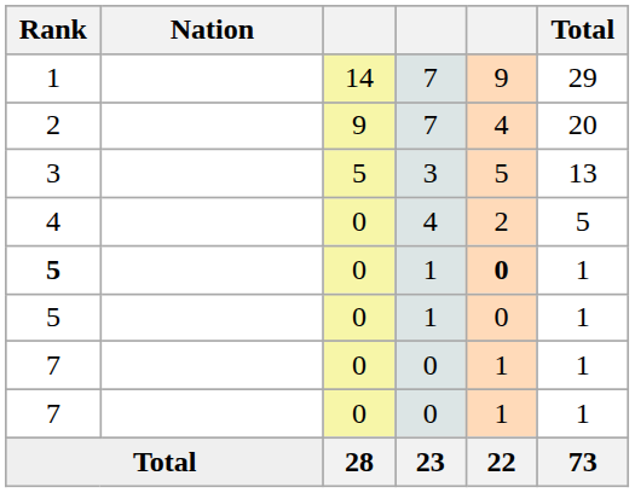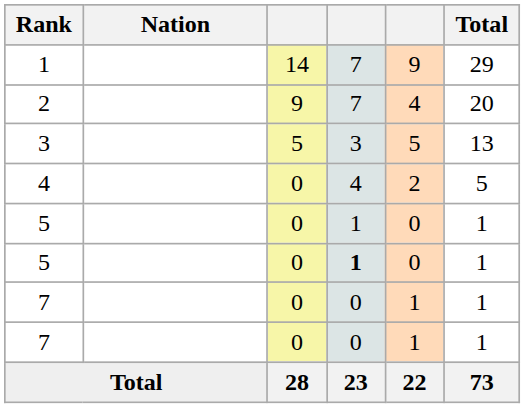row 6 | Rank: bold -> normal
row 6 | column 5: bold -> normal
row 7 | column 4: normal -> bold
